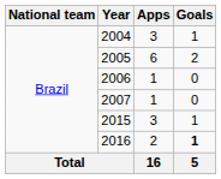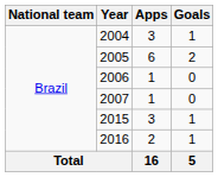2016 | Goals: bold -> normal
